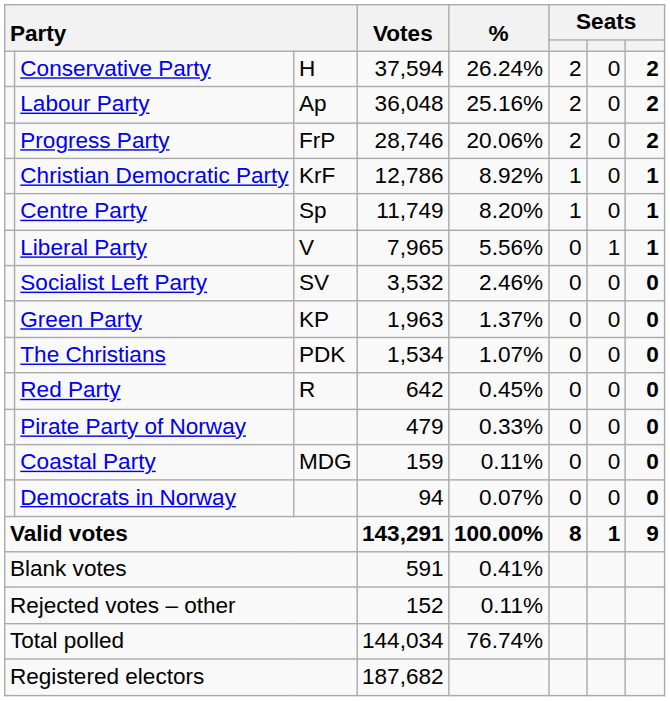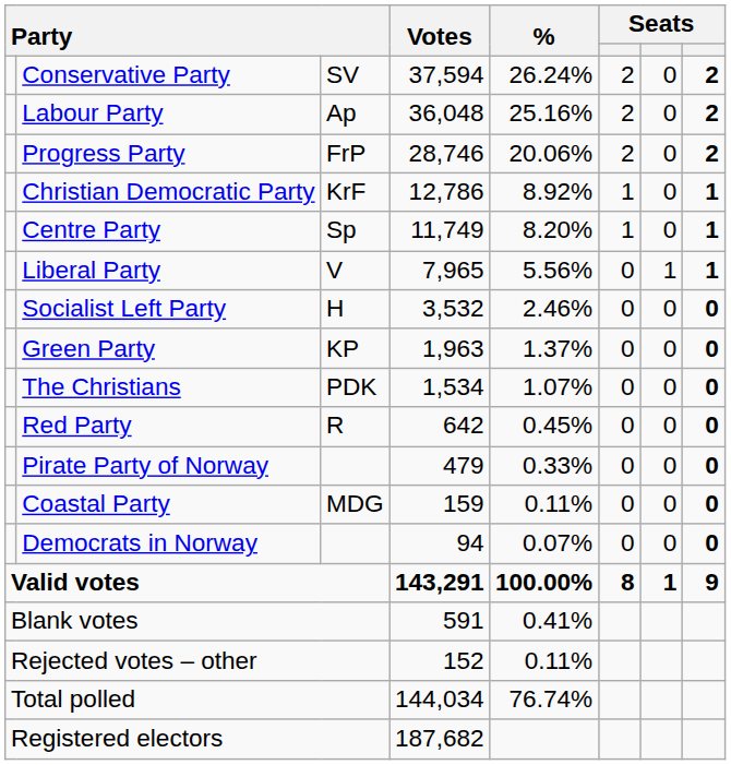Conservative Party | column 3: H -> SV
Socialist Left Party | column 3: SV -> H
